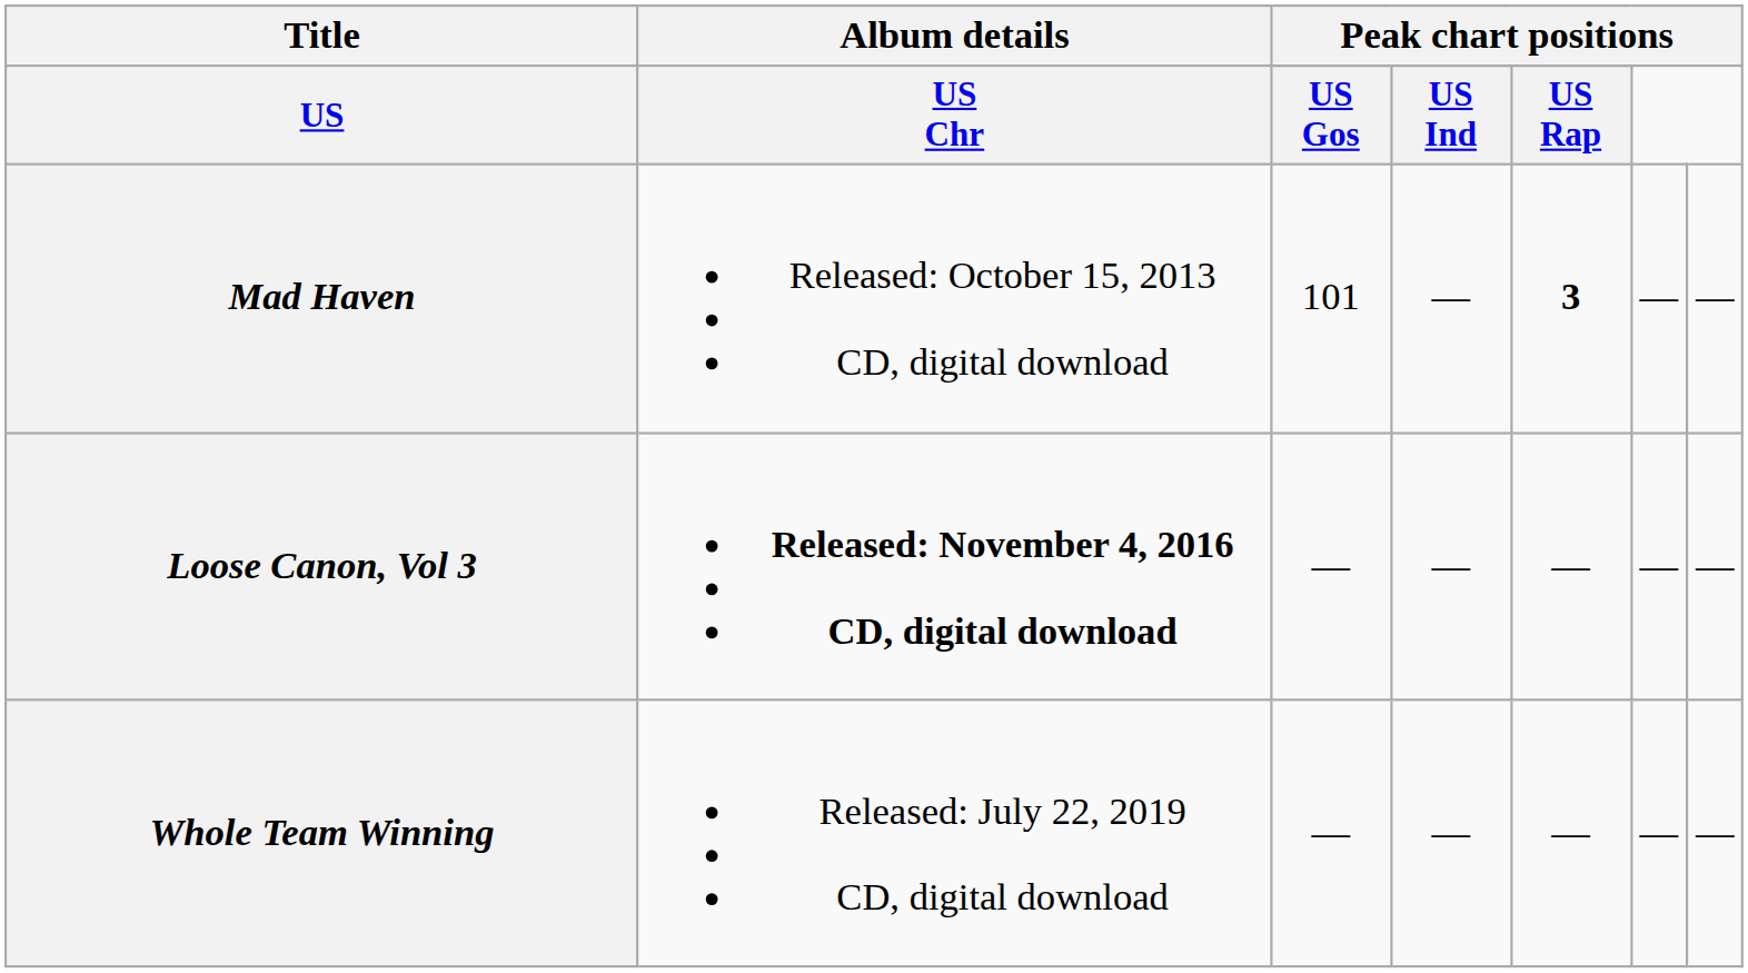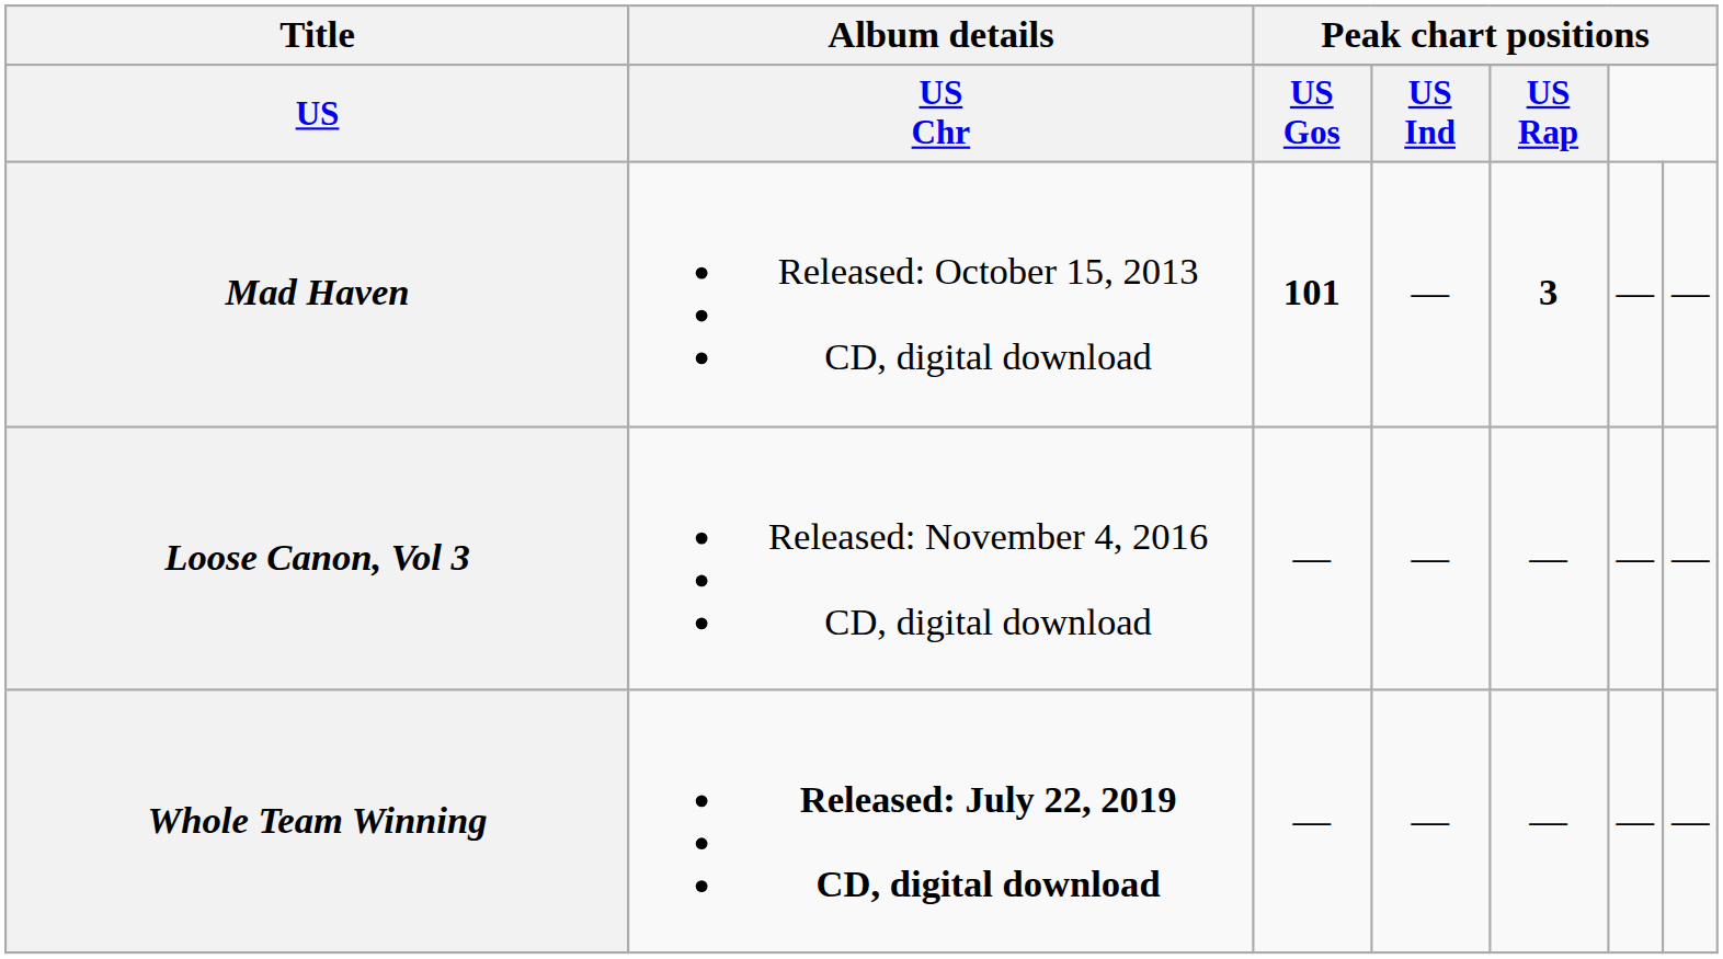Mad Haven | column 3: normal -> bold
Loose Canon, Vol 3 | Album details: bold -> normal
Whole Team Winning | Album details: normal -> bold
